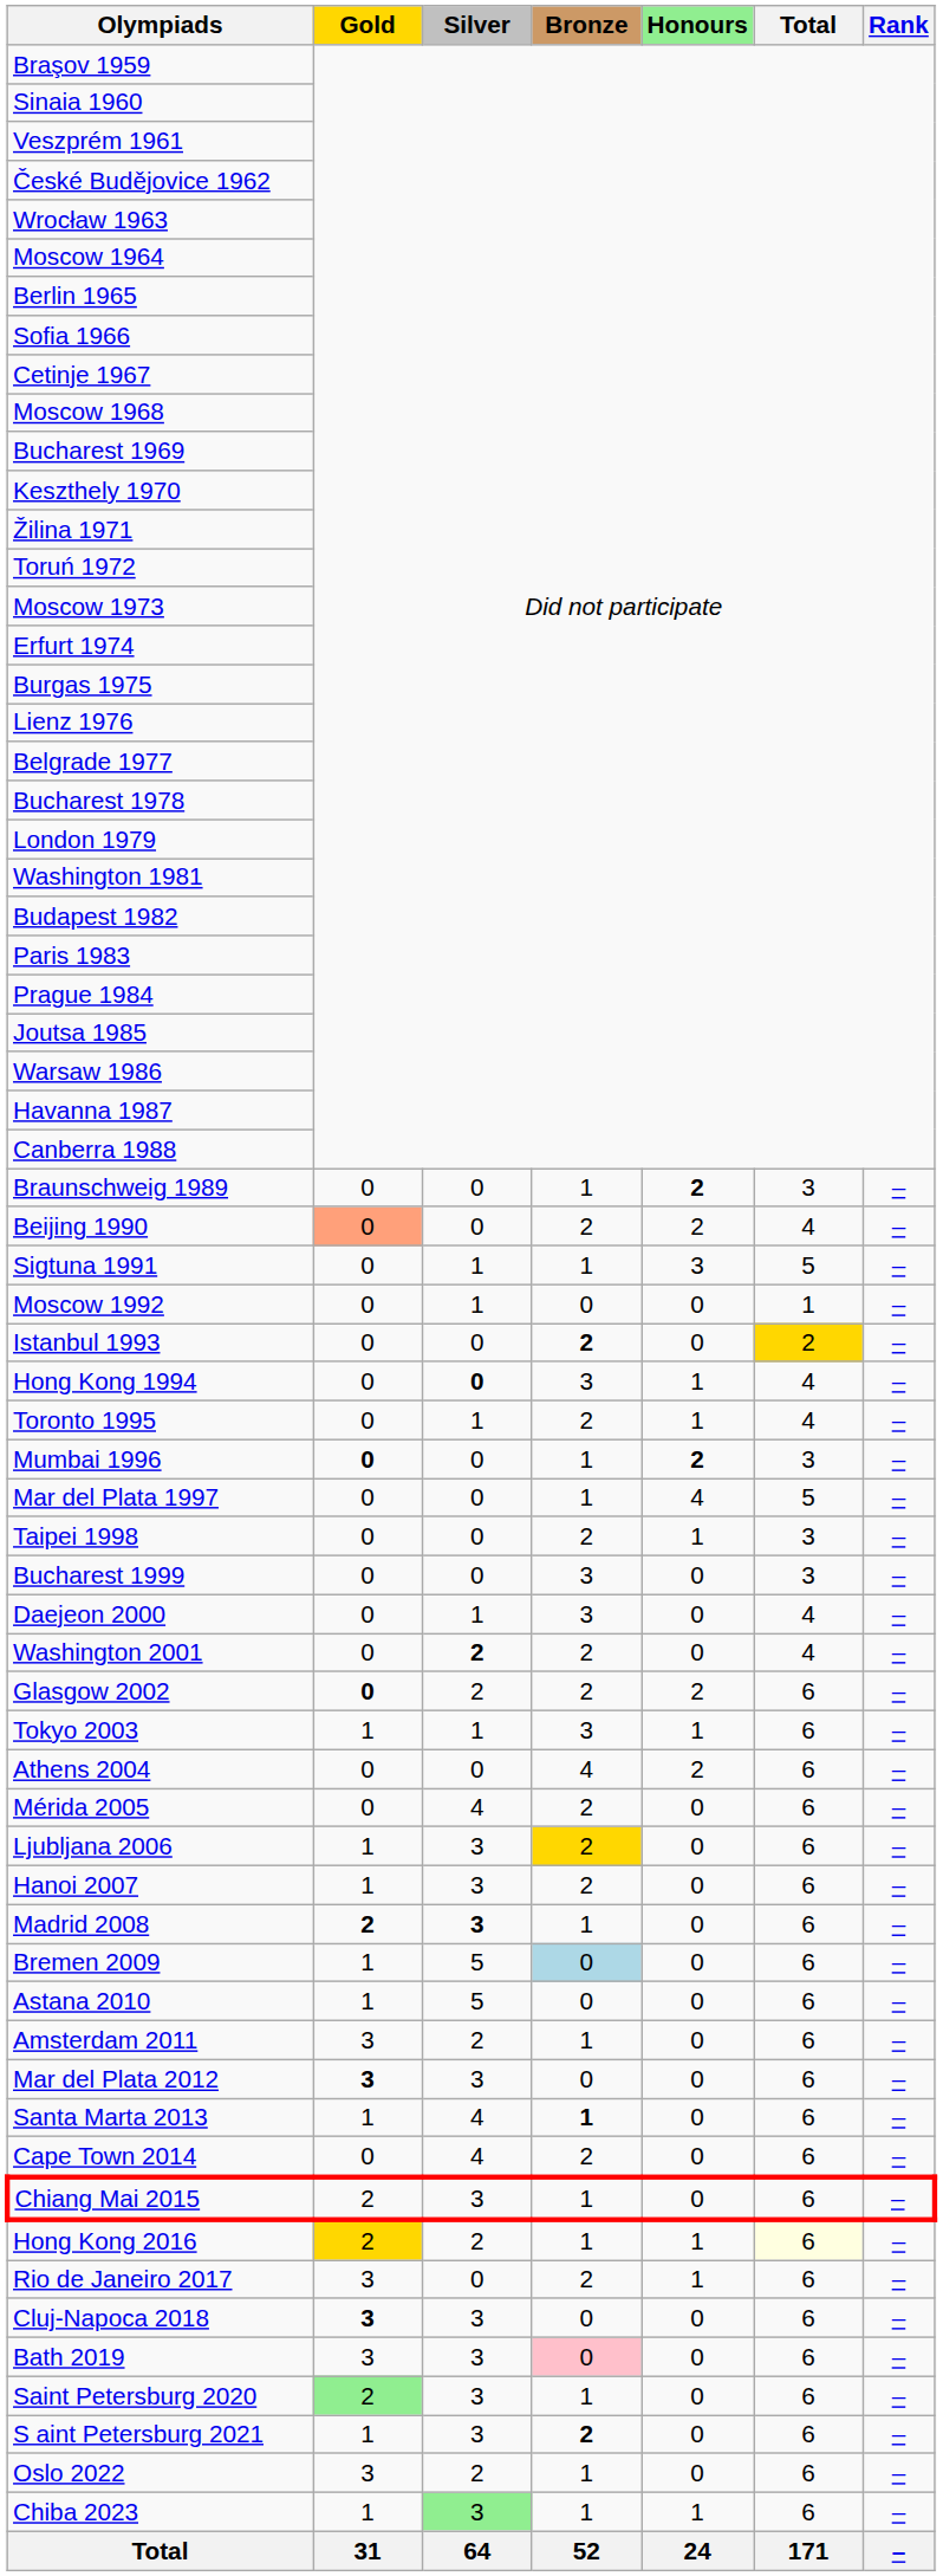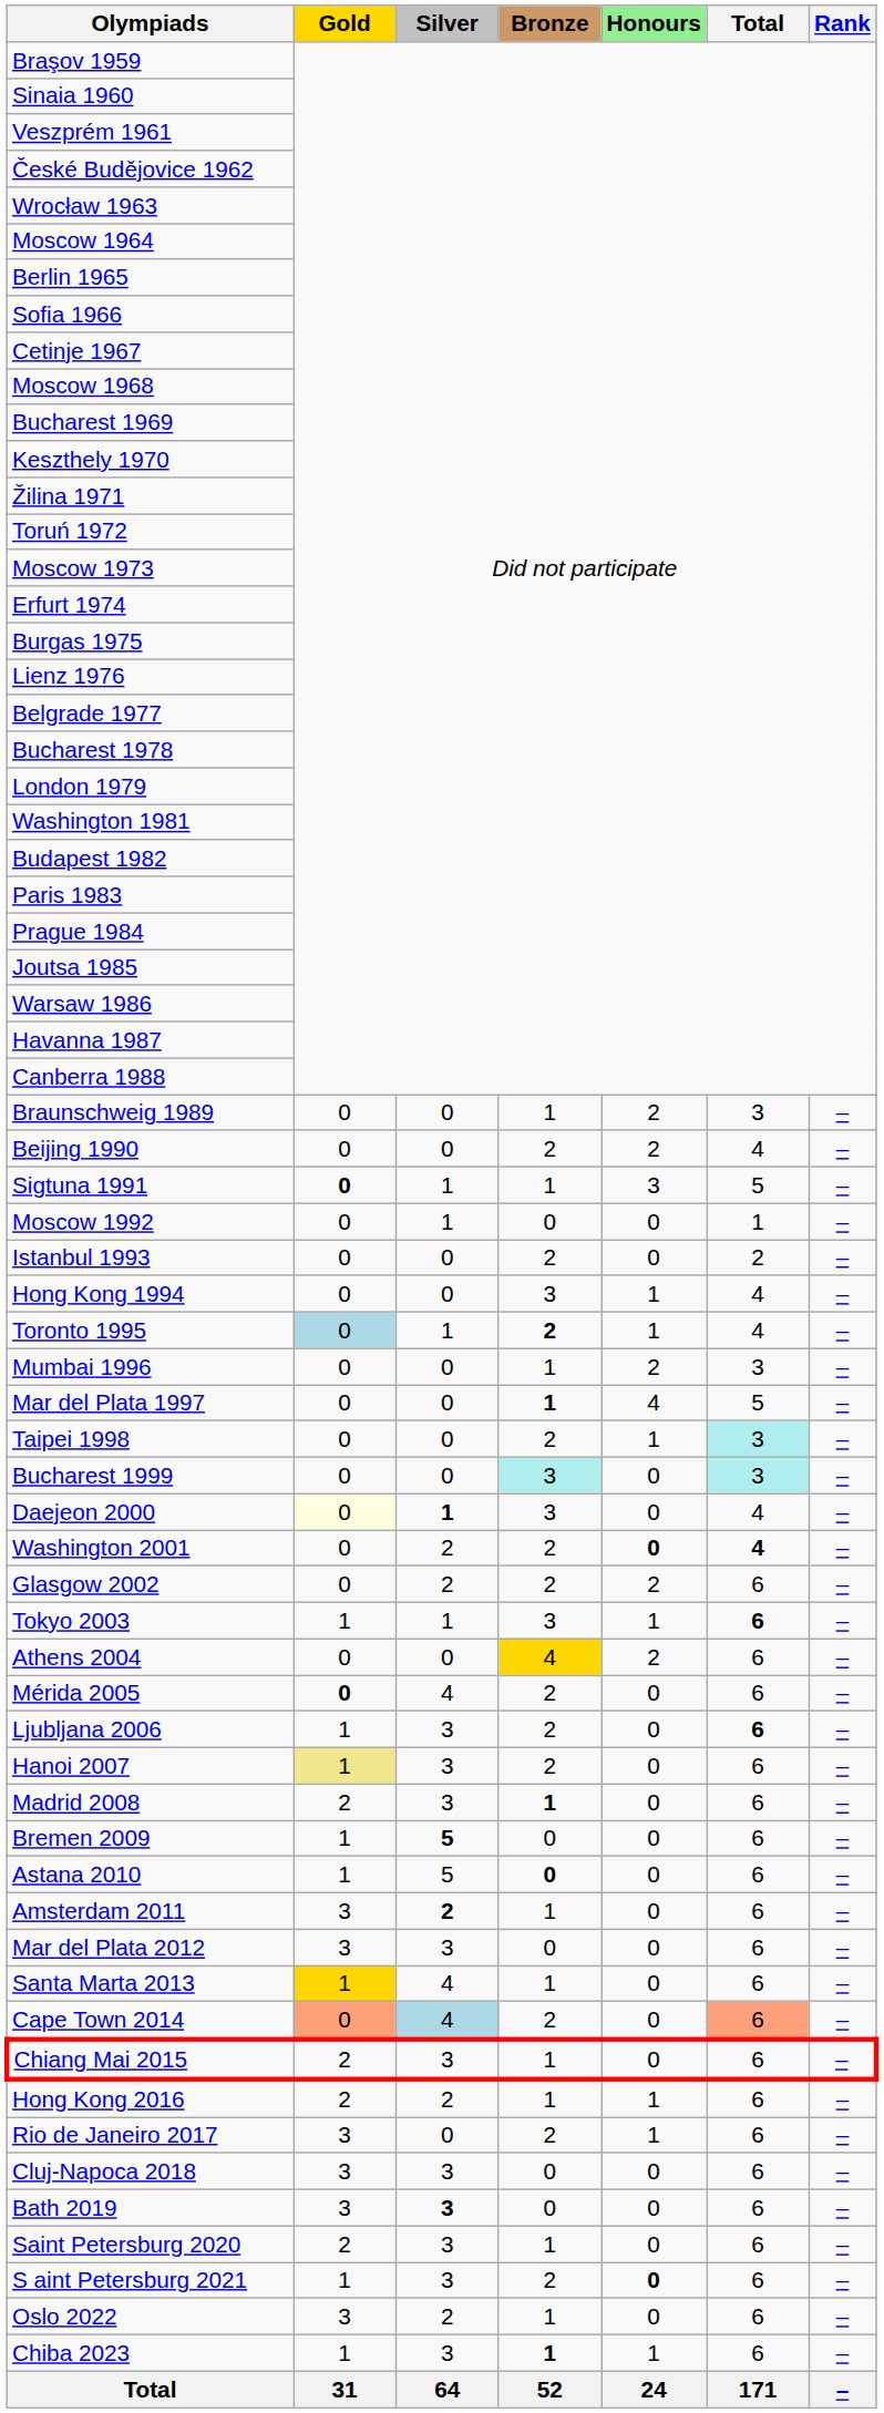Braunschweig 1989 | Honours: bold -> normal
Beijing 1990 | Gold: lightsalmon background -> no background
Sigtuna 1991 | Gold: normal -> bold
Istanbul 1993 | Bronze: bold -> normal
Istanbul 1993 | Total: gold background -> no background
Hong Kong 1994 | Silver: bold -> normal
Toronto 1995 | Gold: no background -> lightblue background
Toronto 1995 | Bronze: normal -> bold
Mumbai 1996 | Gold: bold -> normal
Mumbai 1996 | Honours: bold -> normal
Mar del Plata 1997 | Bronze: normal -> bold
Taipei 1998 | Total: no background -> paleturquoise background
Bucharest 1999 | Bronze: no background -> paleturquoise background
Bucharest 1999 | Total: no background -> paleturquoise background
Daejeon 2000 | Gold: no background -> lightyellow background
Daejeon 2000 | Silver: normal -> bold
Washington 2001 | Silver: bold -> normal
Washington 2001 | Honours: normal -> bold
Washington 2001 | Total: normal -> bold
Glasgow 2002 | Gold: bold -> normal
Tokyo 2003 | Total: normal -> bold
Athens 2004 | Bronze: no background -> gold background
Mérida 2005 | Gold: normal -> bold
Ljubljana 2006 | Bronze: gold background -> no background
Ljubljana 2006 | Total: normal -> bold
Hanoi 2007 | Gold: no background -> khaki background
Madrid 2008 | Gold: bold -> normal
Madrid 2008 | Silver: bold -> normal
Madrid 2008 | Bronze: normal -> bold
Bremen 2009 | Silver: normal -> bold
Bremen 2009 | Bronze: lightblue background -> no background
Astana 2010 | Bronze: normal -> bold
Amsterdam 2011 | Silver: normal -> bold
Mar del Plata 2012 | Gold: bold -> normal
Santa Marta 2013 | Gold: no background -> gold background
Santa Marta 2013 | Bronze: bold -> normal
Cape Town 2014 | Gold: no background -> lightsalmon background
Cape Town 2014 | Silver: no background -> lightblue background
Cape Town 2014 | Total: no background -> lightsalmon background
Hong Kong 2016 | Gold: gold background -> no background
Hong Kong 2016 | Total: lightyellow background -> no background
Cluj-Napoca 2018 | Gold: bold -> normal
Bath 2019 | Silver: normal -> bold
Bath 2019 | Bronze: pink background -> no background
Saint Petersburg 2020 | Gold: lightgreen background -> no background
S aint Petersburg 2021 | Bronze: bold -> normal
S aint Petersburg 2021 | Honours: normal -> bold
Chiba 2023 | Silver: lightgreen background -> no background
Chiba 2023 | Bronze: normal -> bold
